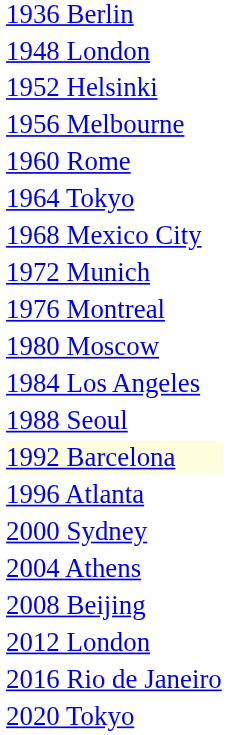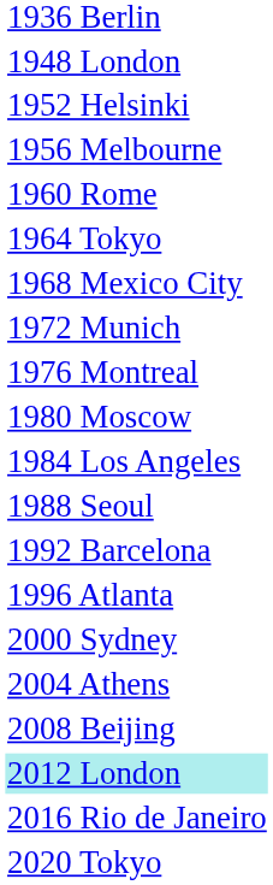1992 Barcelona | column 1: lightyellow background -> no background
2012 London | column 1: no background -> paleturquoise background
